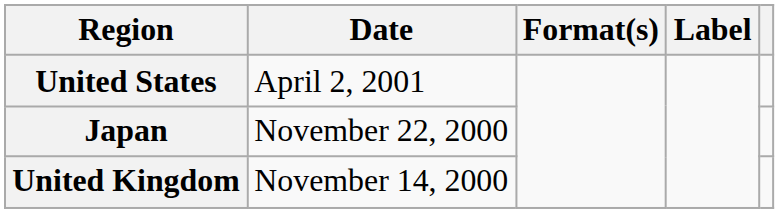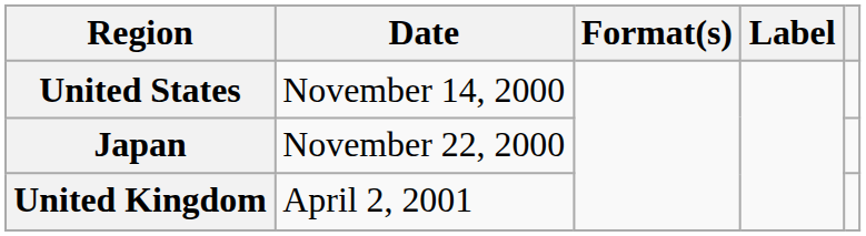United States | Date: April 2, 2001 -> November 14, 2000
United Kingdom | Date: November 14, 2000 -> April 2, 2001
